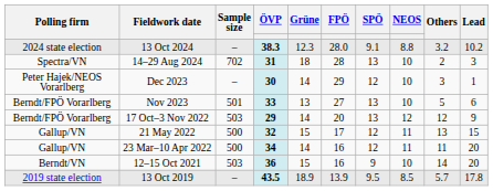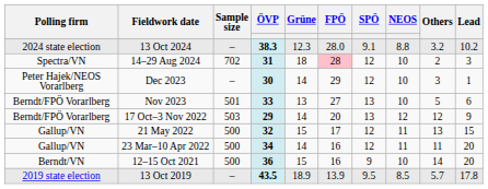14–29 Aug 2024 | FPÖ: no background -> pink background
14–29 Aug 2024 | SPÖ: 13 -> 12
12–15 Oct 2021 | Sample size: 503 -> 500
